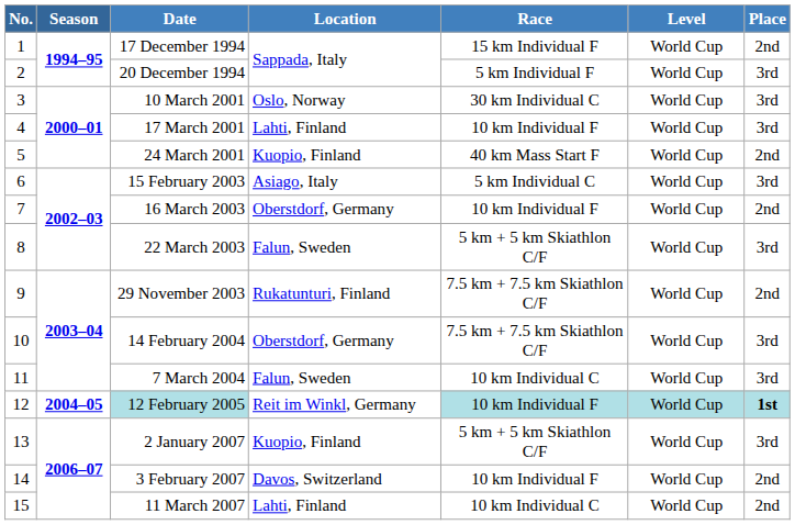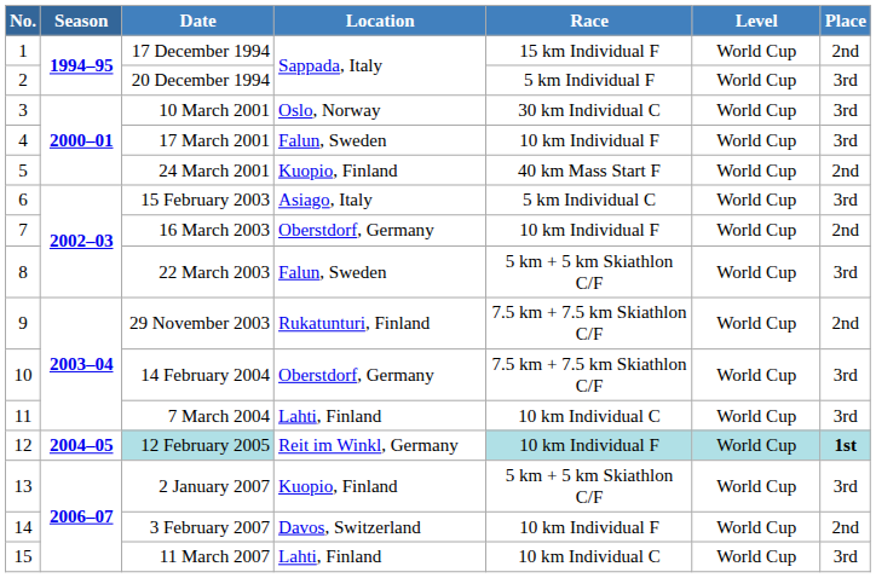17 March 2001 | Location: Lahti, Finland -> Falun, Sweden
7 March 2004 | Location: Falun, Sweden -> Lahti, Finland
11 March 2007 | Place: 2nd -> 3rd
